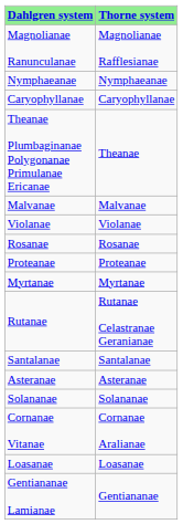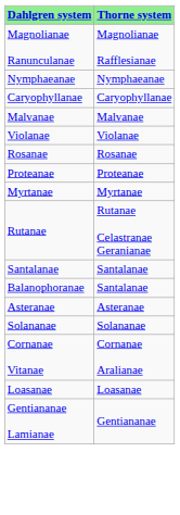- row: Theanae Plumbaginanae Polygonanae Primulanae Ericanae | Theanae
+ row: Balanophoranae | Santalanae
